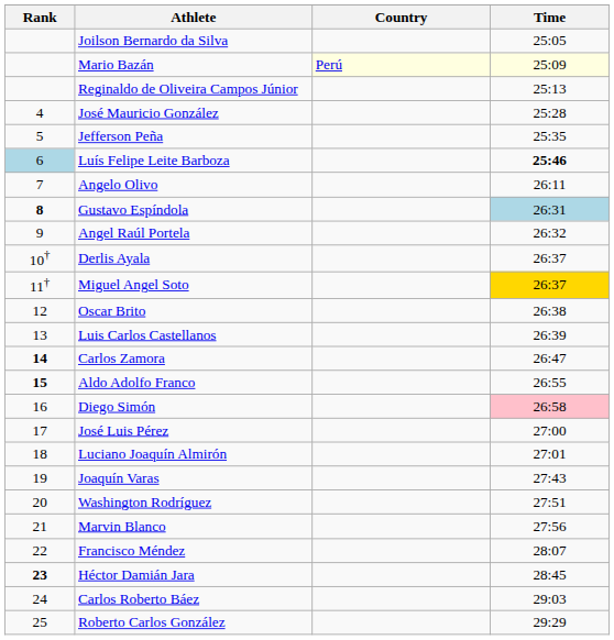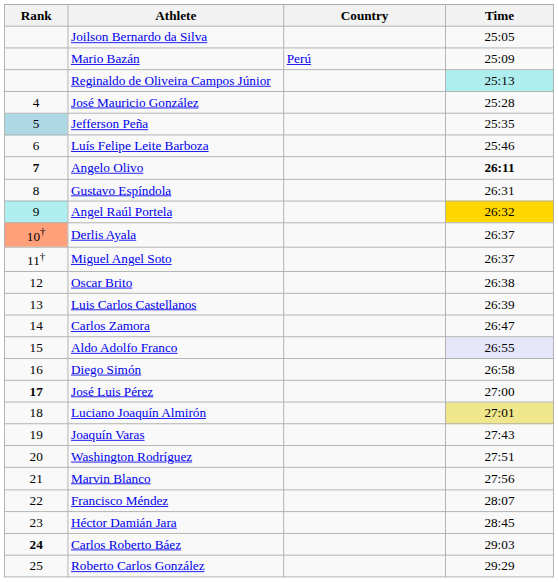Mario Bazán | Country: lightyellow background -> no background
Mario Bazán | Time: lightyellow background -> no background
Reginaldo de Oliveira Campos Júnior | Time: no background -> paleturquoise background
Jefferson Peña | Rank: no background -> lightblue background
Luís Felipe Leite Barboza | Rank: lightblue background -> no background
Luís Felipe Leite Barboza | Time: bold -> normal
Angelo Olivo | Rank: normal -> bold
Angelo Olivo | Time: normal -> bold
Gustavo Espíndola | Rank: bold -> normal
Gustavo Espíndola | Time: lightblue background -> no background
Angel Raúl Portela | Rank: no background -> paleturquoise background
Angel Raúl Portela | Time: no background -> gold background
Derlis Ayala | Rank: no background -> lightsalmon background
Miguel Angel Soto | Time: gold background -> no background
Carlos Zamora | Rank: bold -> normal
Aldo Adolfo Franco | Rank: bold -> normal
Aldo Adolfo Franco | Time: no background -> lavender background
Diego Simón | Time: pink background -> no background
José Luis Pérez | Rank: normal -> bold
Luciano Joaquín Almirón | Time: no background -> khaki background
Héctor Damián Jara | Rank: bold -> normal
Carlos Roberto Báez | Rank: normal -> bold
